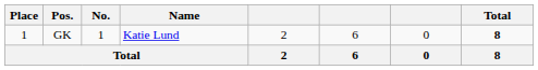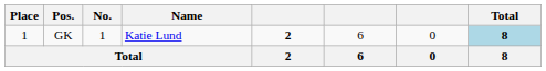GK | column 5: normal -> bold
GK | Total: no background -> lightblue background
